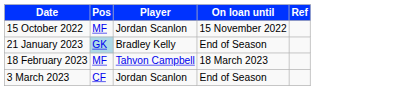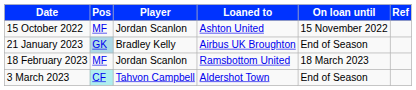+ column: Loaned to | Ashton United | Airbus UK Broughton | Ramsbottom United | Aldershot Town
18 February 2023 | Player: Tahvon Campbell -> Jordan Scanlon
3 March 2023 | Pos: no background -> paleturquoise background
3 March 2023 | Player: Jordan Scanlon -> Tahvon Campbell
